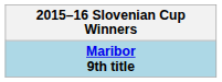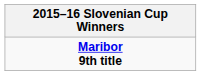row 2 | column 1: lightblue background -> no background
